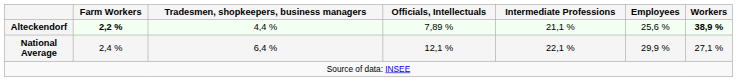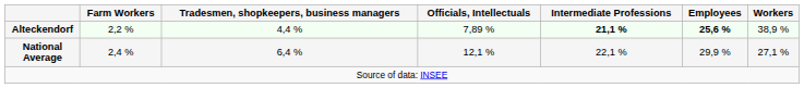Alteckendorf | Farm Workers: bold -> normal
Alteckendorf | Intermediate Professions: normal -> bold
Alteckendorf | Employees: normal -> bold
Alteckendorf | Workers: bold -> normal
